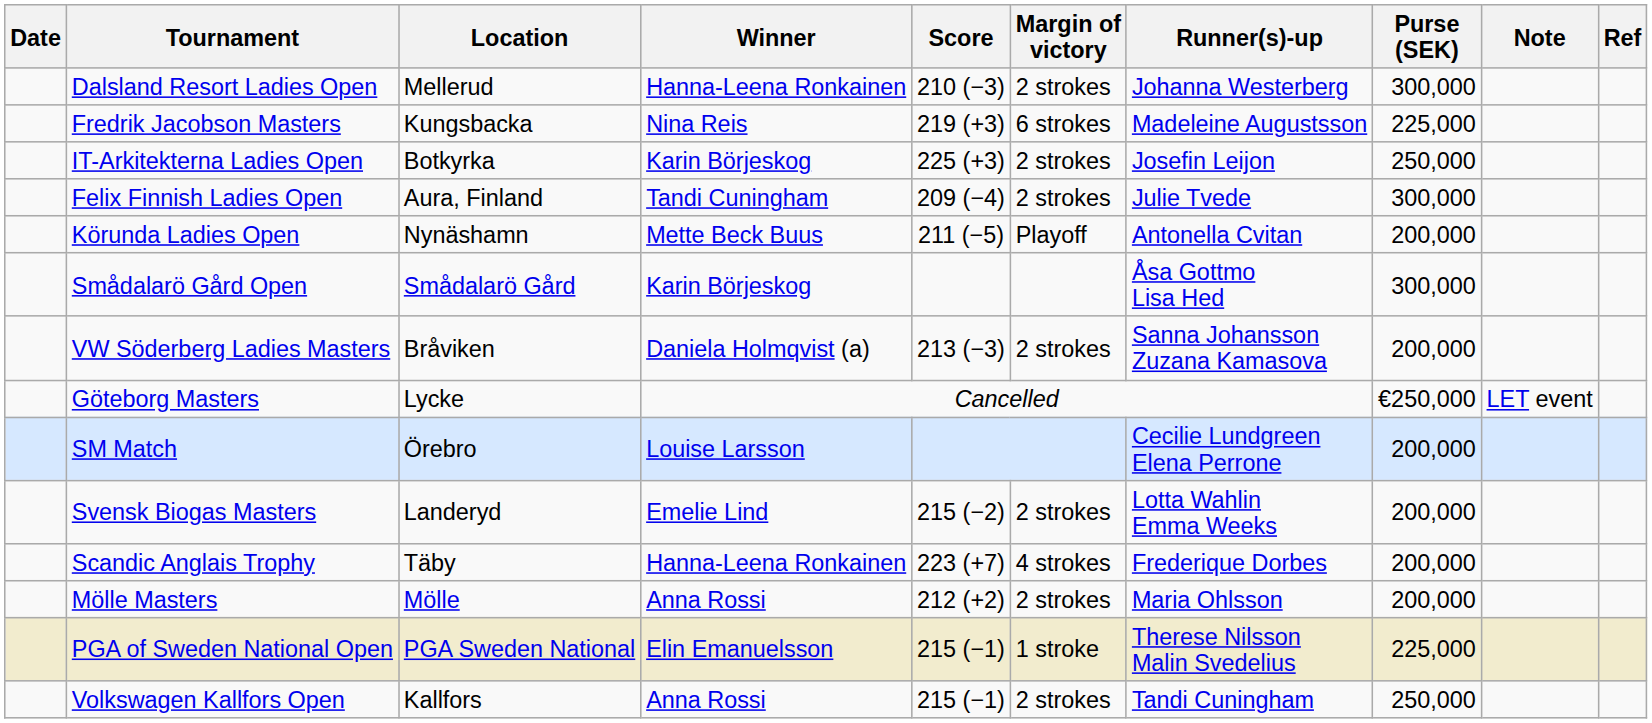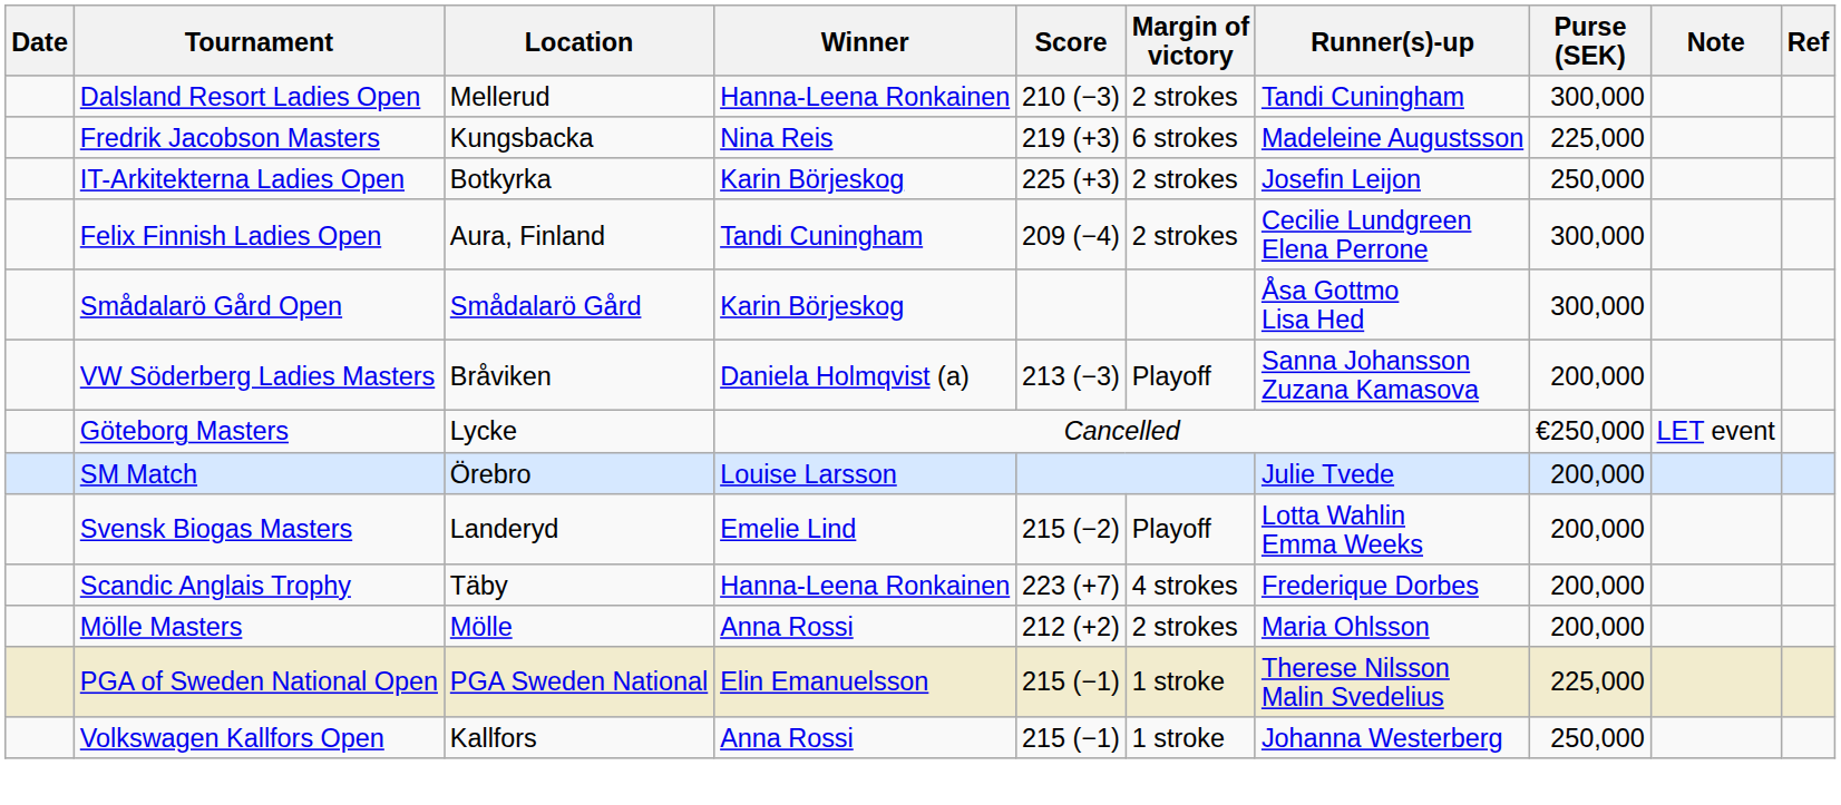Dalsland Resort Ladies Open | Runner(s)-up: Johanna Westerberg -> Tandi Cuningham
Felix Finnish Ladies Open | Runner(s)-up: Julie Tvede -> Cecilie Lundgreen Elena Perrone
- row: Körunda Ladies Open | Nynäshamn | Mette Beck Buus | 211 (−5) | Playoff | Antonella Cvitan | 200,000
VW Söderberg Ladies Masters | Margin of victory: 2 strokes -> Playoff
SM Match | Runner(s)-up: Cecilie Lundgreen Elena Perrone -> Julie Tvede
Svensk Biogas Masters | Margin of victory: 2 strokes -> Playoff
Volkswagen Kallfors Open | Margin of victory: 2 strokes -> 1 stroke
Volkswagen Kallfors Open | Runner(s)-up: Tandi Cuningham -> Johanna Westerberg
